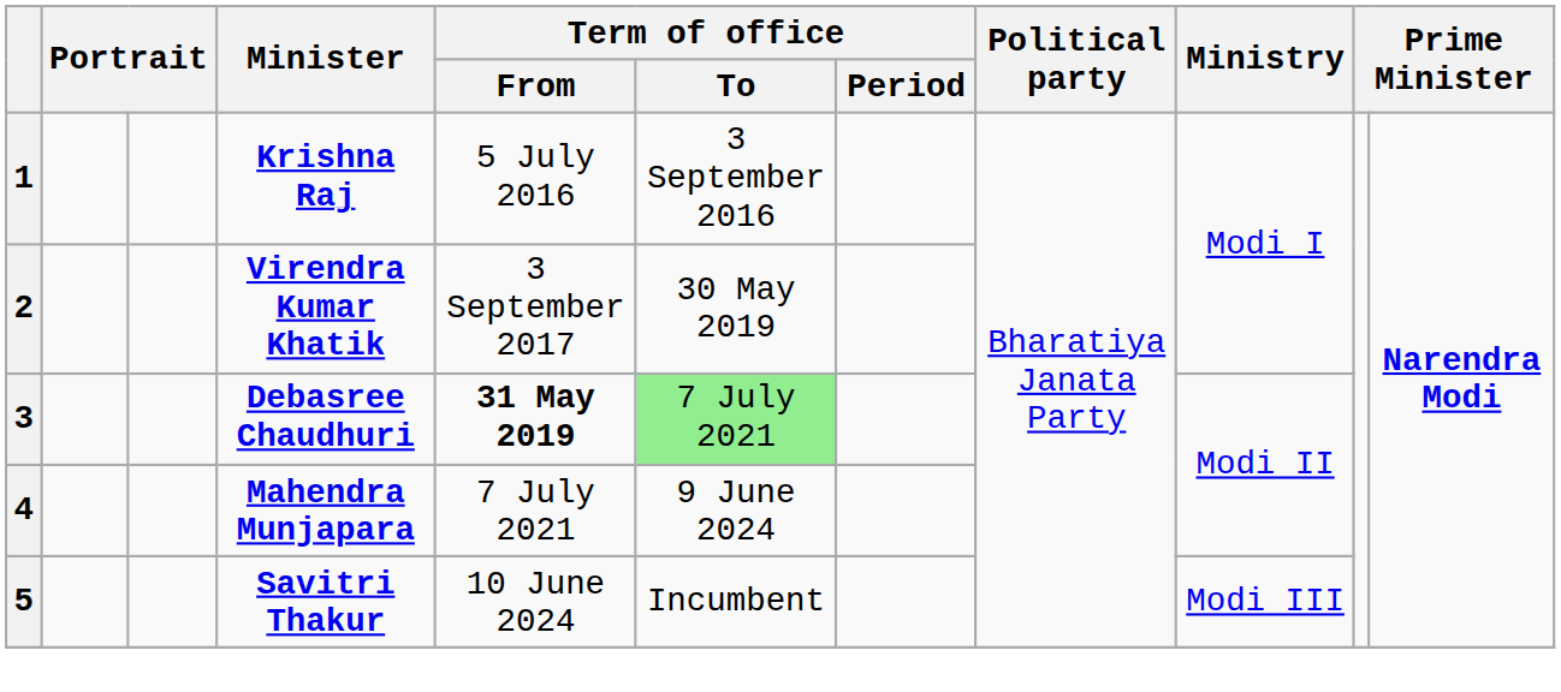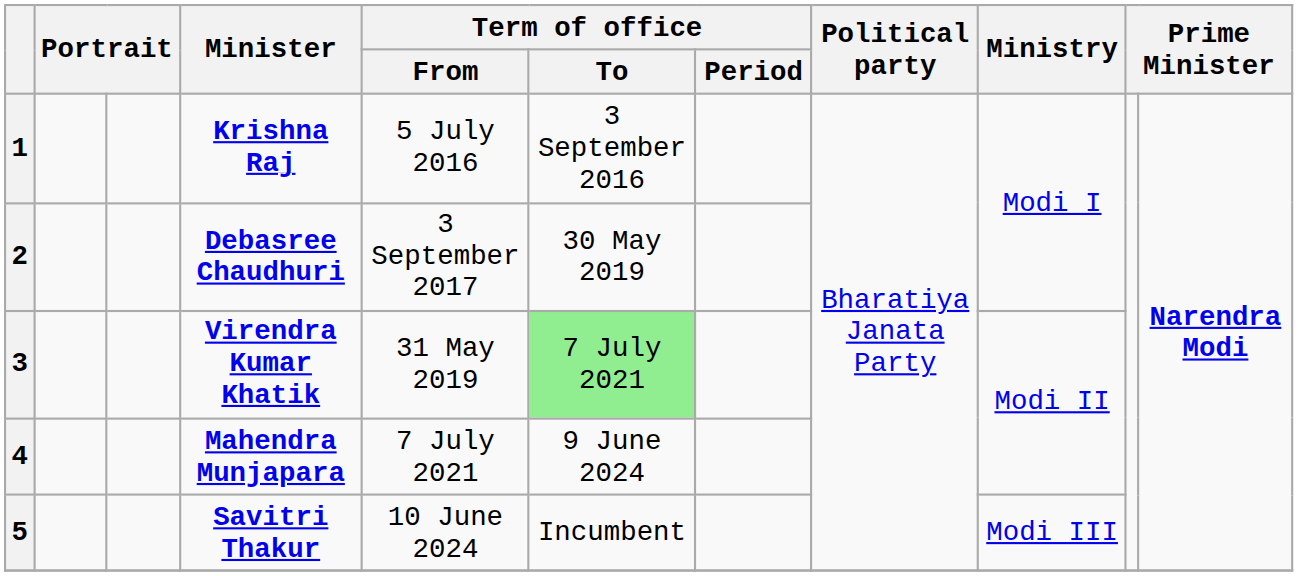2 | Minister: Virendra Kumar Khatik -> Debasree Chaudhuri
3 | Minister: Debasree Chaudhuri -> Virendra Kumar Khatik
3 | Term of office / From: bold -> normal
